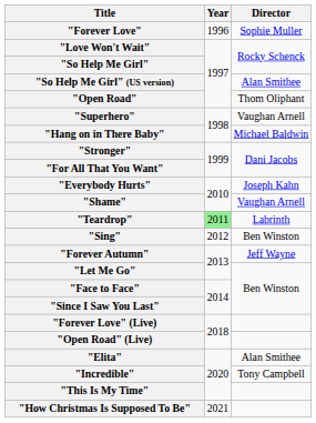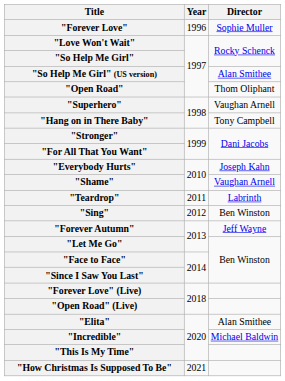"Hang on in There Baby" | Director: Michael Baldwin -> Tony Campbell
"Teardrop" | Year: lightgreen background -> no background
"Incredible" | Director: Tony Campbell -> Michael Baldwin
